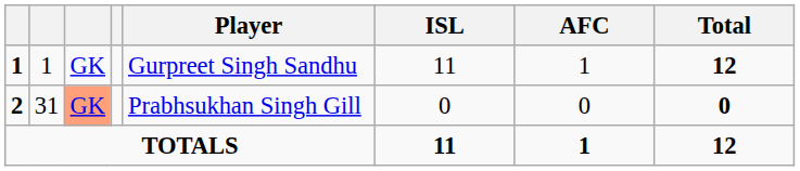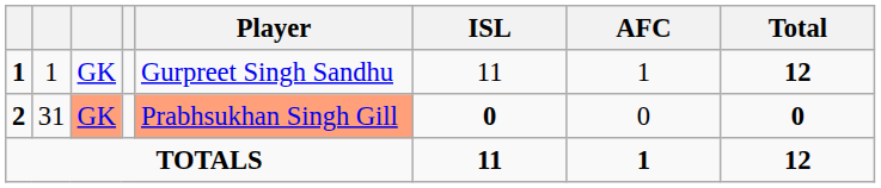2 | Player: no background -> lightsalmon background
2 | ISL: normal -> bold
